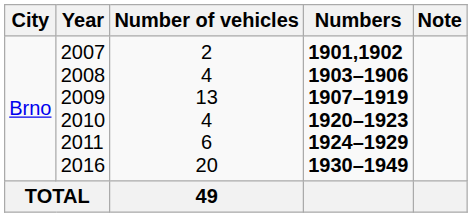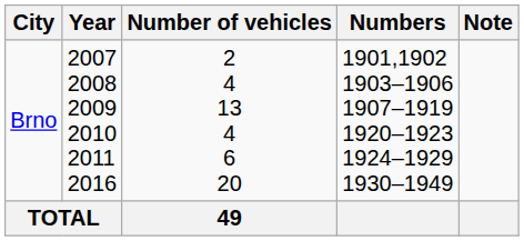Brno | Numbers: bold -> normal
